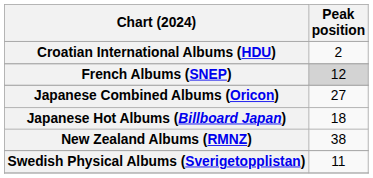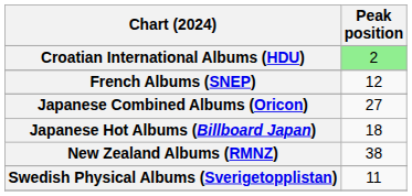Croatian International Albums (HDU) | Peak position: no background -> lightgreen background
French Albums (SNEP) | Peak position: lightgrey background -> no background
